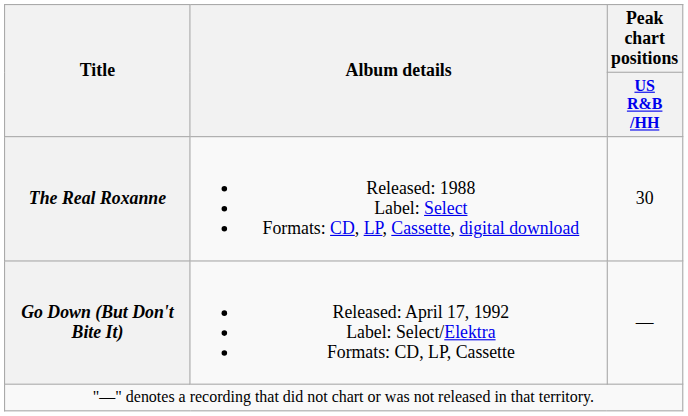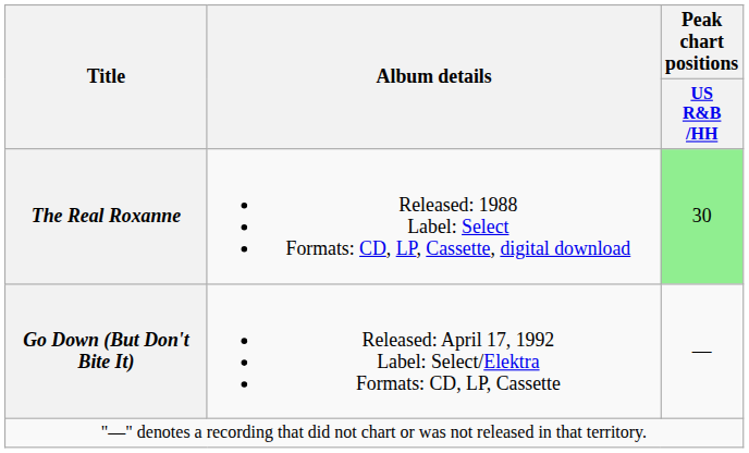The Real Roxanne | Peak chart positions / US R&B /HH: no background -> lightgreen background
